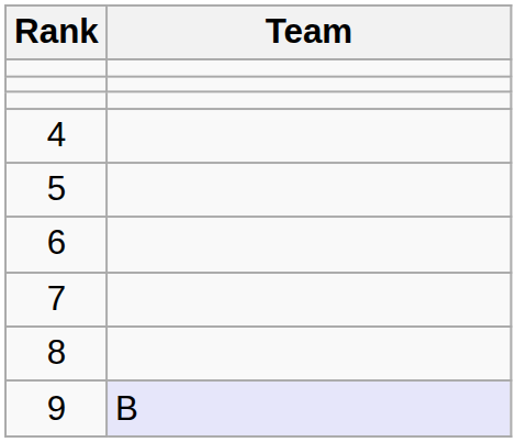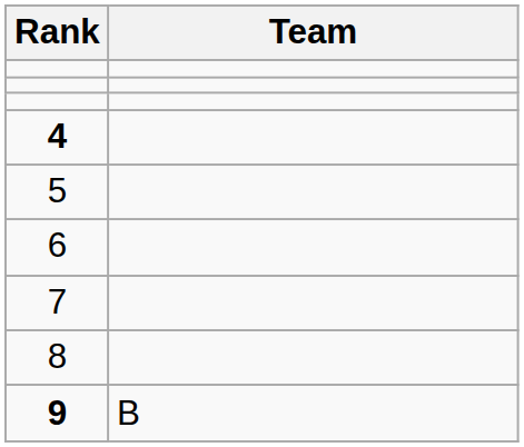row 5 | Rank: normal -> bold
row 10 | Rank: normal -> bold
row 10 | Team: lavender background -> no background
